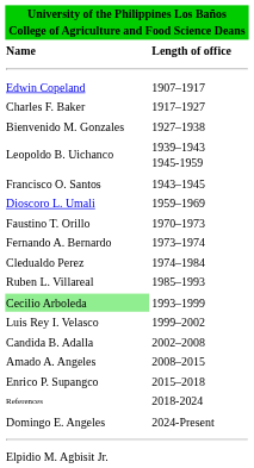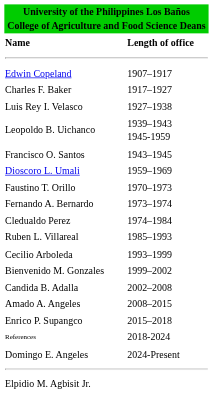row 5 | Name: Bienvenido M. Gonzales -> Luis Rey I. Velasco
row 13 | Name: lightgreen background -> no background
row 14 | Name: Luis Rey I. Velasco -> Bienvenido M. Gonzales
